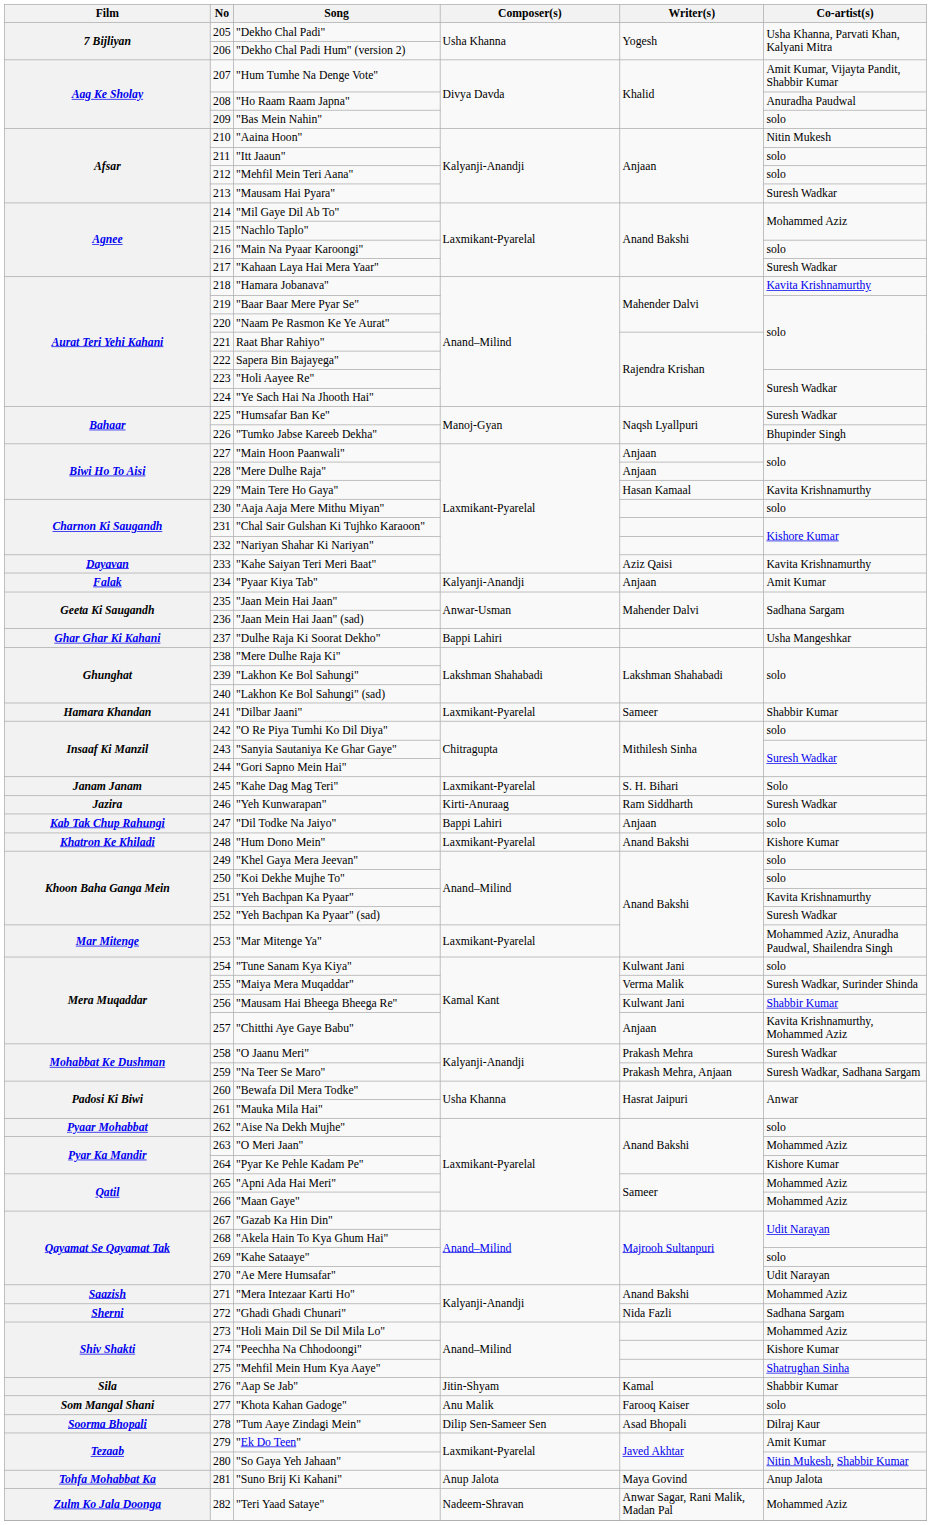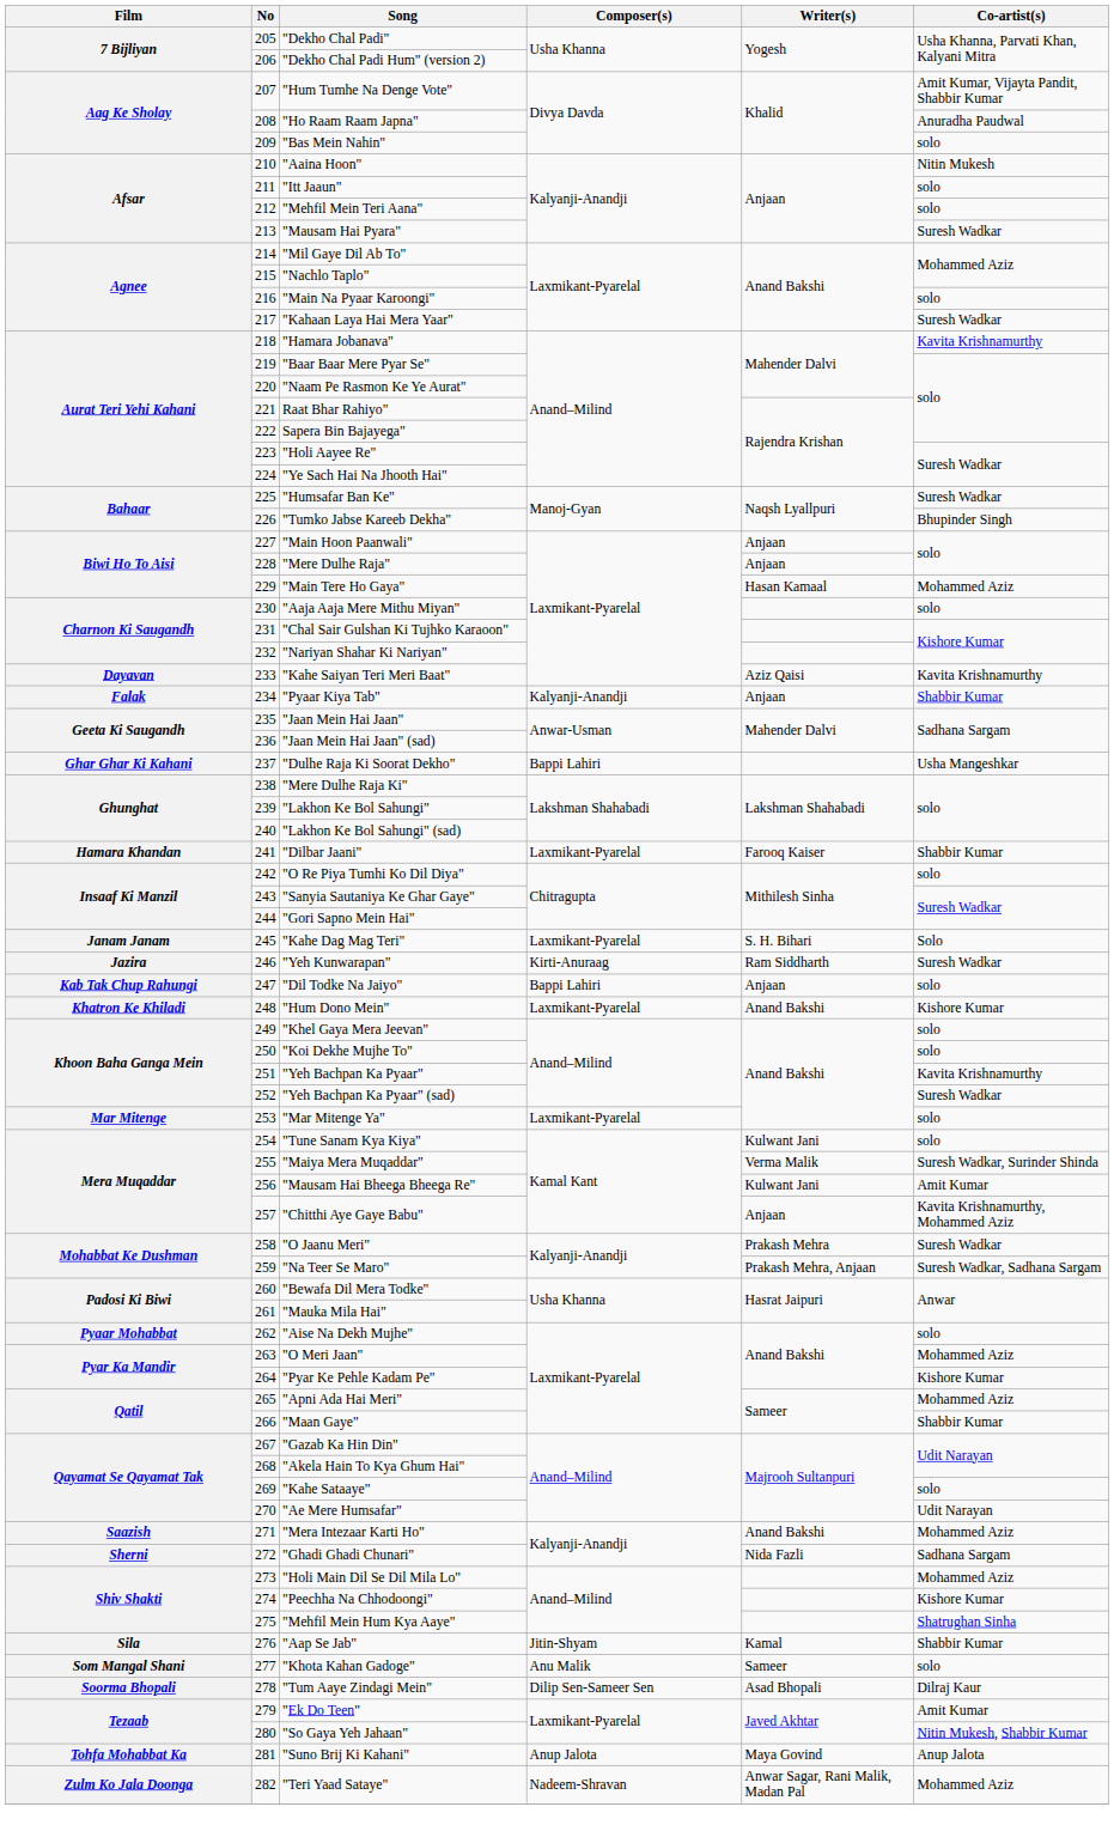"Main Tere Ho Gaya" | Co-artist(s): Kavita Krishnamurthy -> Mohammed Aziz
"Pyaar Kiya Tab" | Co-artist(s): Amit Kumar -> Shabbir Kumar
"Dilbar Jaani" | Writer(s): Sameer -> Farooq Kaiser
"Mar Mitenge Ya" | Co-artist(s): Mohammed Aziz, Anuradha Paudwal, Shailendra Singh -> solo
"Mausam Hai Bheega Bheega Re" | Co-artist(s): Shabbir Kumar -> Amit Kumar
"Maan Gaye" | Co-artist(s): Mohammed Aziz -> Shabbir Kumar
"Khota Kahan Gadoge" | Writer(s): Farooq Kaiser -> Sameer
